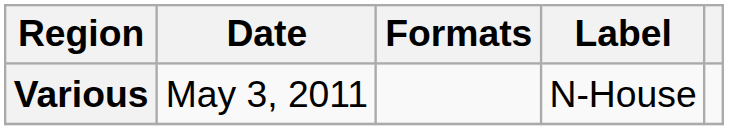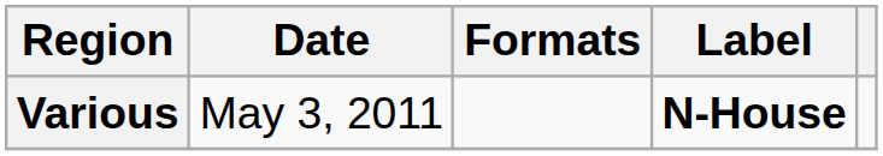Various | Label: normal -> bold
